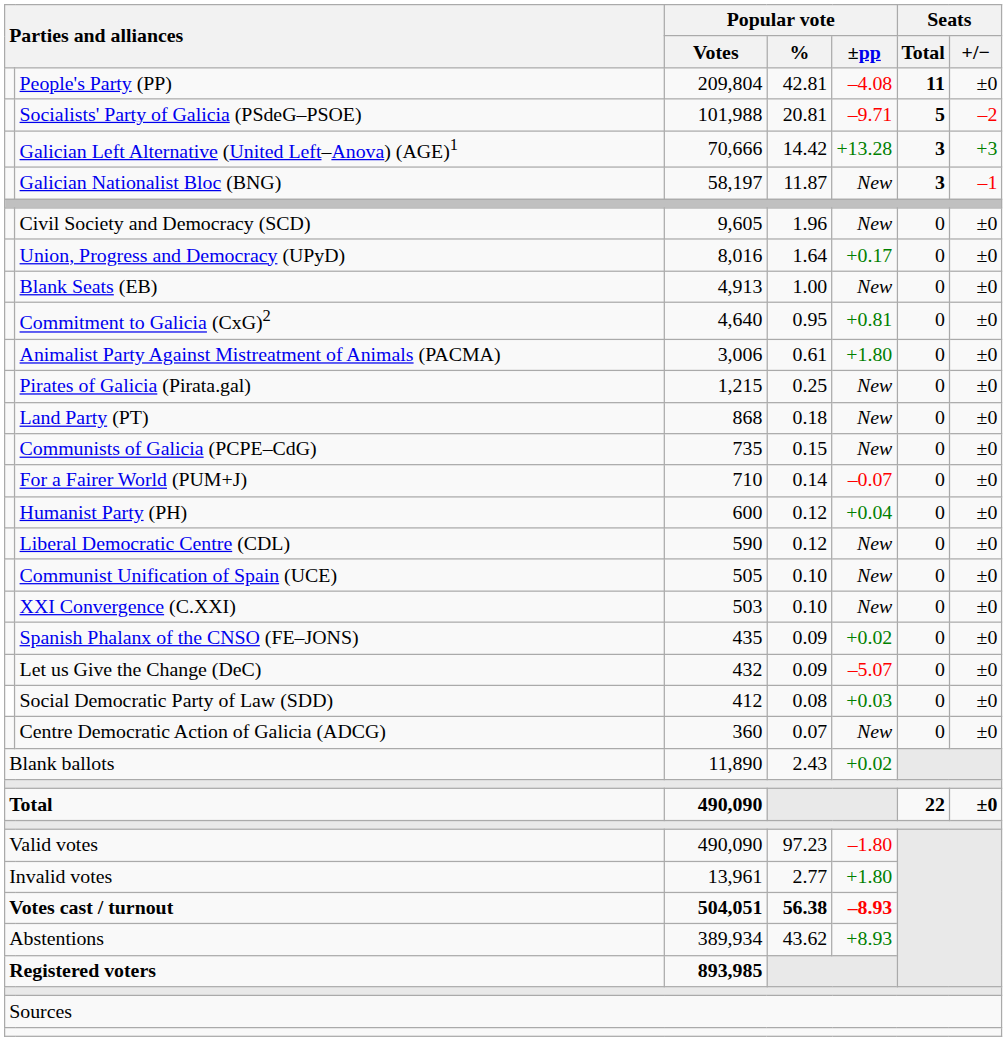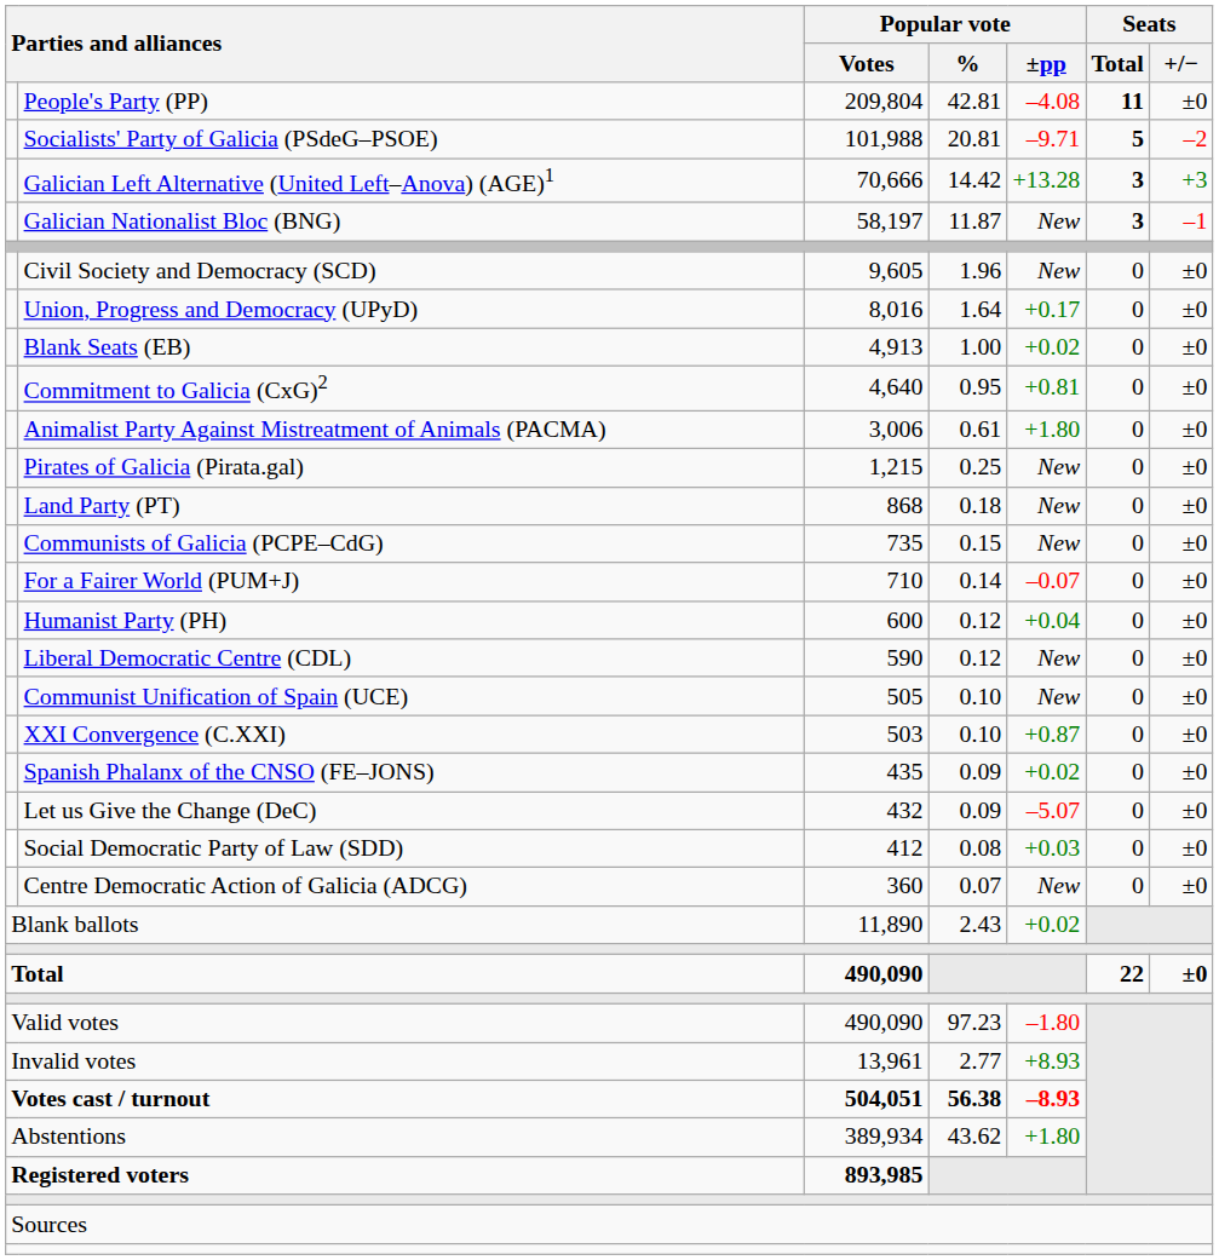Blank Seats (EB) | Popular vote / ±pp: New -> +0.02
XXI Convergence (C.XXI) | Popular vote / ±pp: New -> +0.87
Invalid votes | Popular vote / ±pp: +1.80 -> +8.93
Abstentions | Popular vote / ±pp: +8.93 -> +1.80
